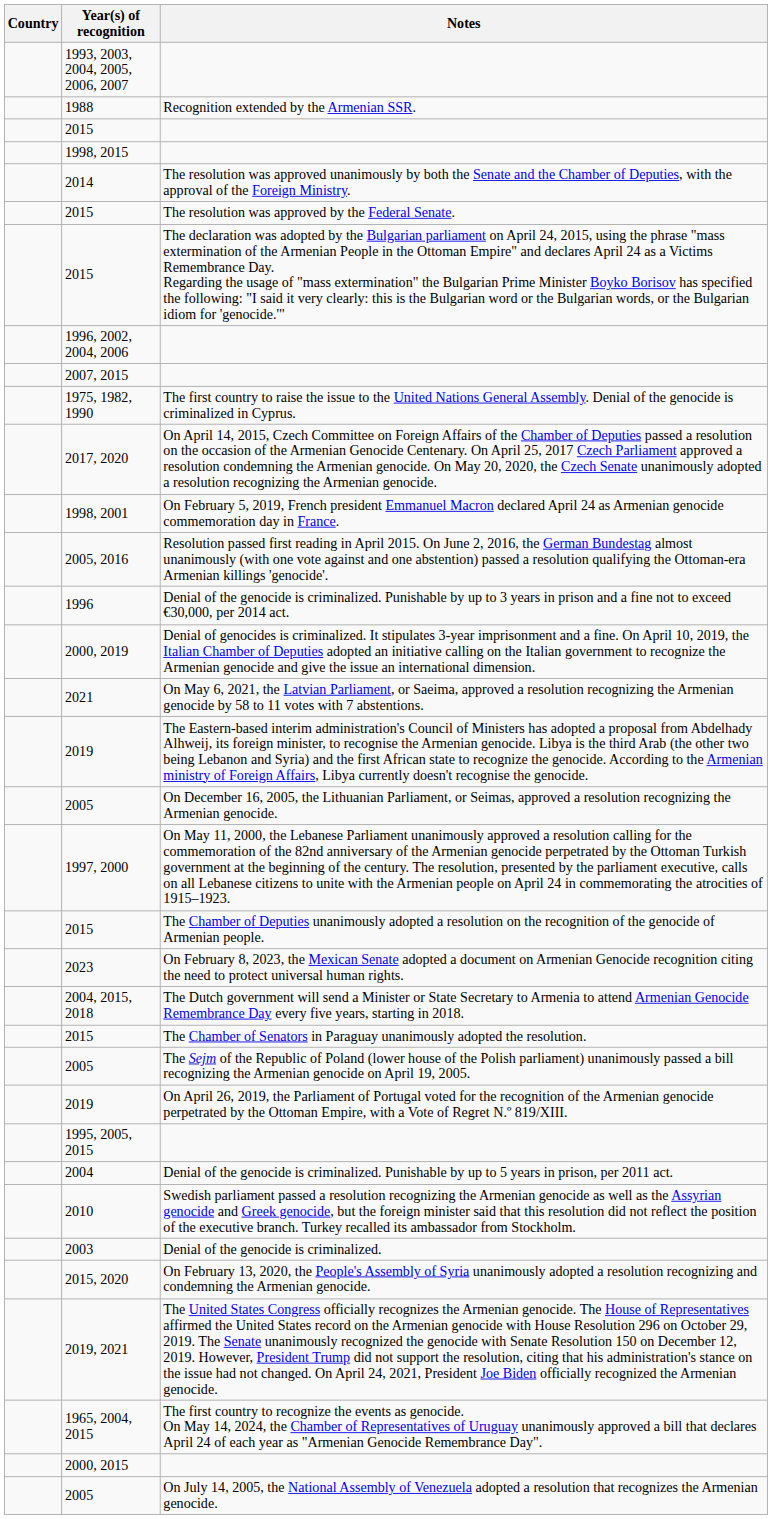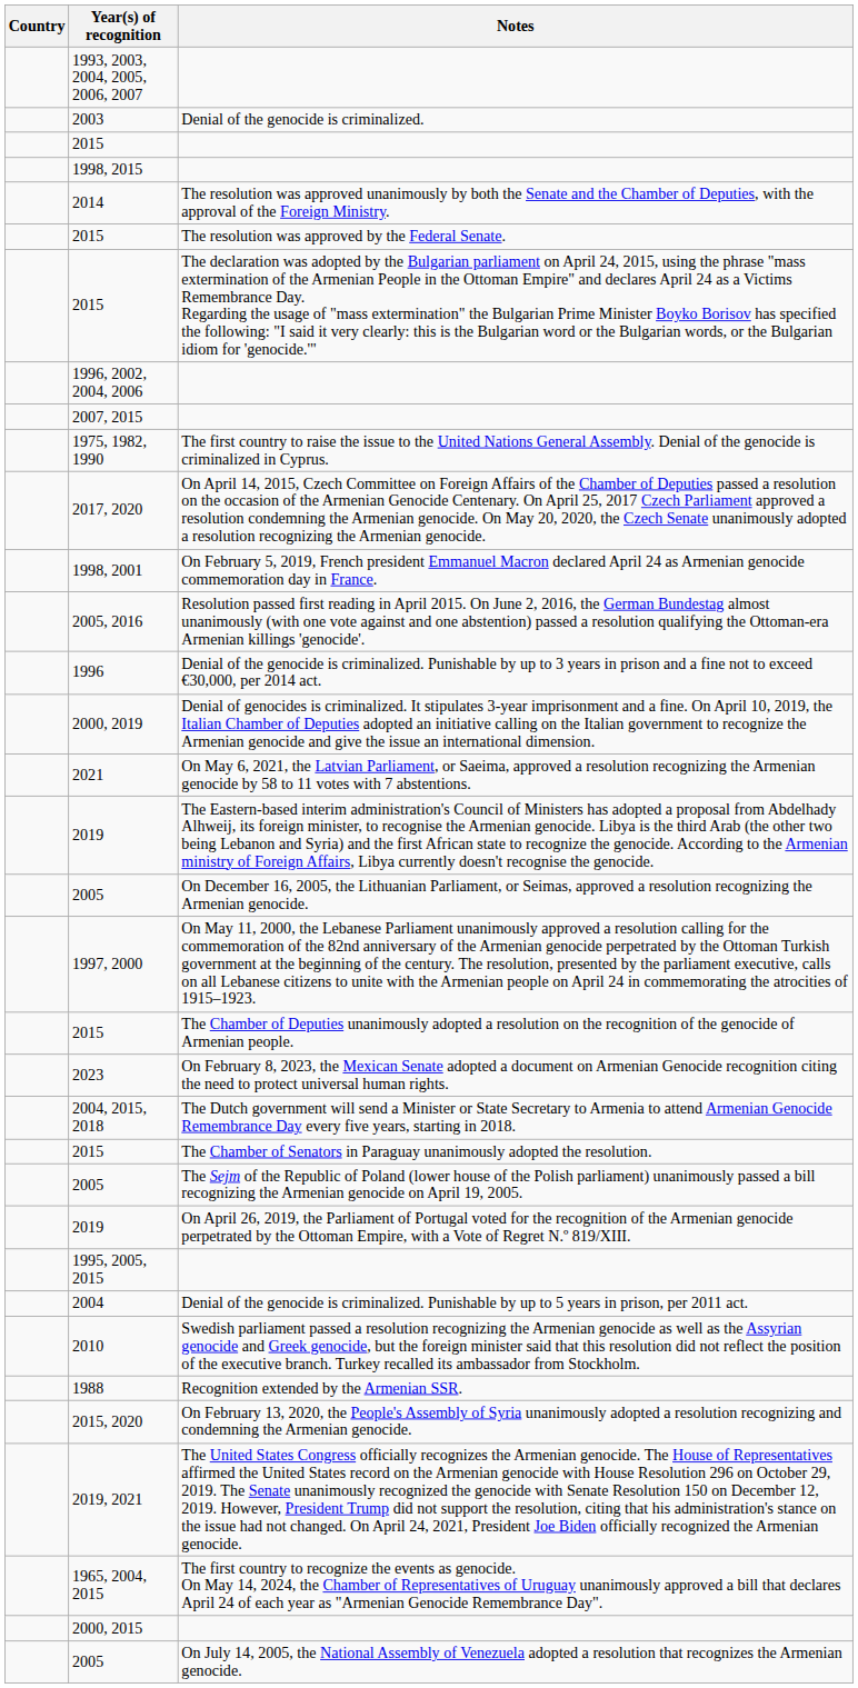rows swapped: Recognition extended by the Armenian SSR. <-> Denial of the genocide is criminalized.
